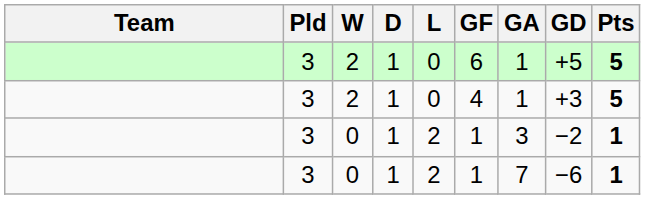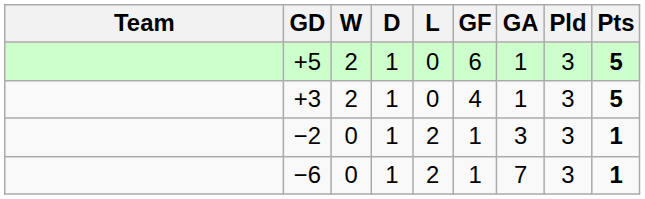columns swapped: Pld <-> GD
